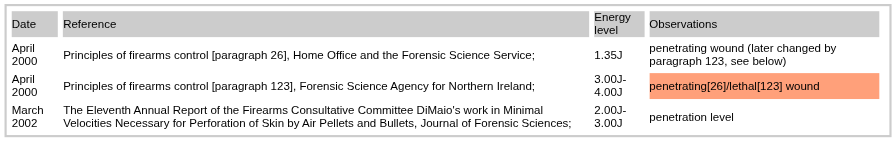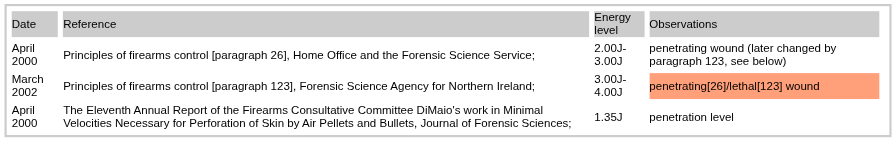row 2 | column 3: 1.35J -> 2.00J-3.00J
row 3 | column 1: April 2000 -> March 2002
row 4 | column 1: March 2002 -> April 2000
row 4 | column 3: 2.00J-3.00J -> 1.35J
